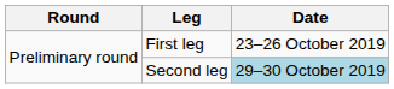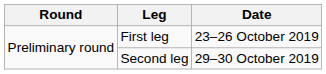Second leg | Date: lightblue background -> no background
